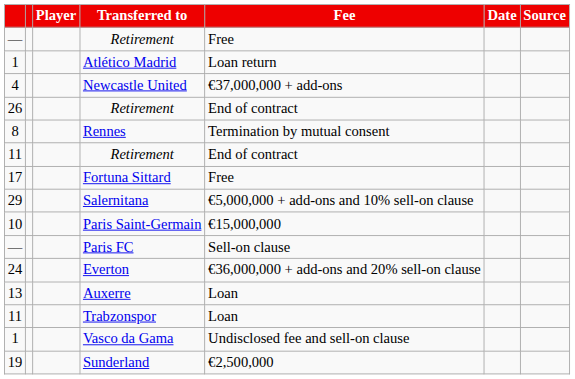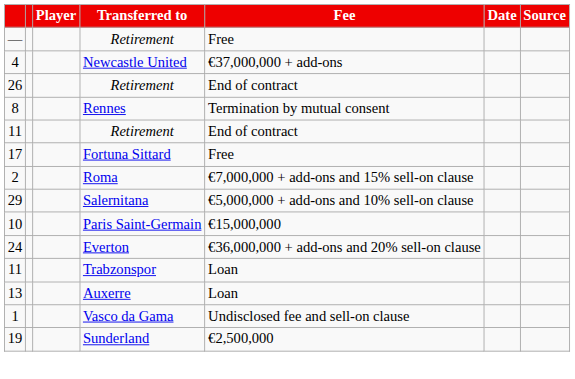- row: 1 | Atlético Madrid | Loan return
+ row: 2 | Roma | €7,000,000 + add-ons and 15% sell-on clause
- row: — | Paris FC | Sell-on clause
rows swapped: Trabzonspor <-> Auxerre
